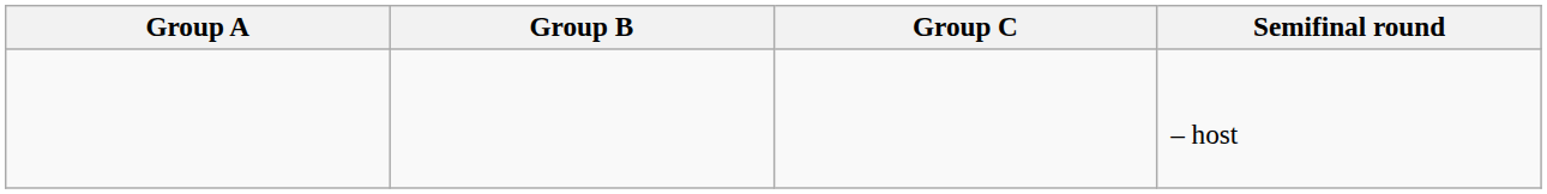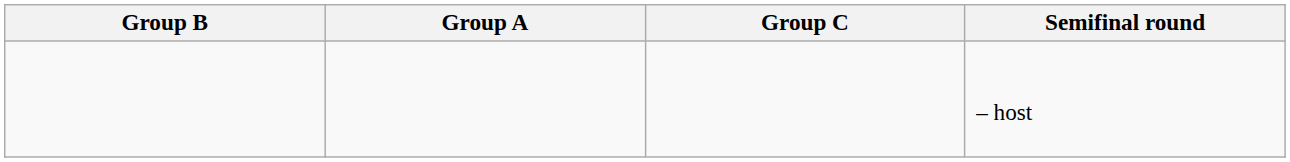columns swapped: Group A <-> Group B
